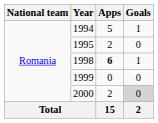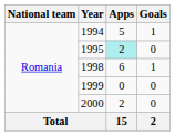1995 | Apps: no background -> paleturquoise background
1998 | Apps: bold -> normal
2000 | Goals: lightgrey background -> no background
